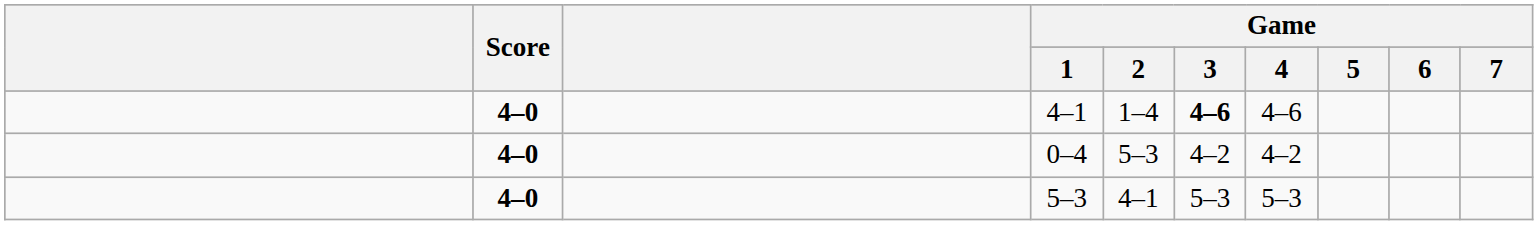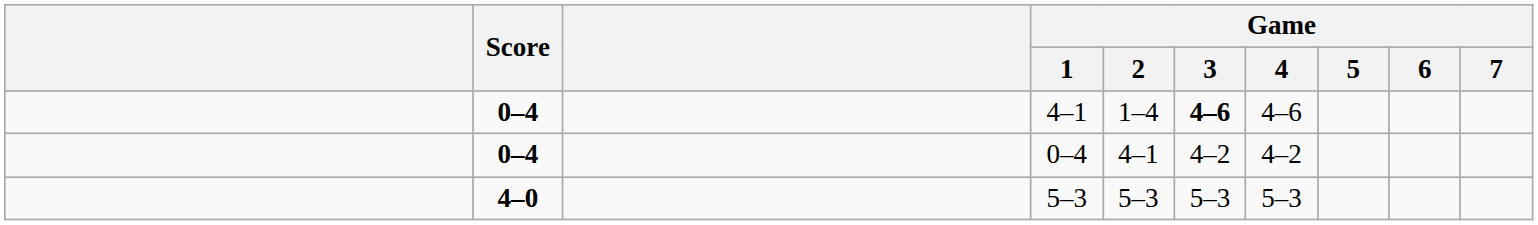row 3 | Score: 4–0 -> 0–4
row 4 | Score: 4–0 -> 0–4
row 4 | Game / 2: 5–3 -> 4–1
row 5 | Game / 2: 4–1 -> 5–3
